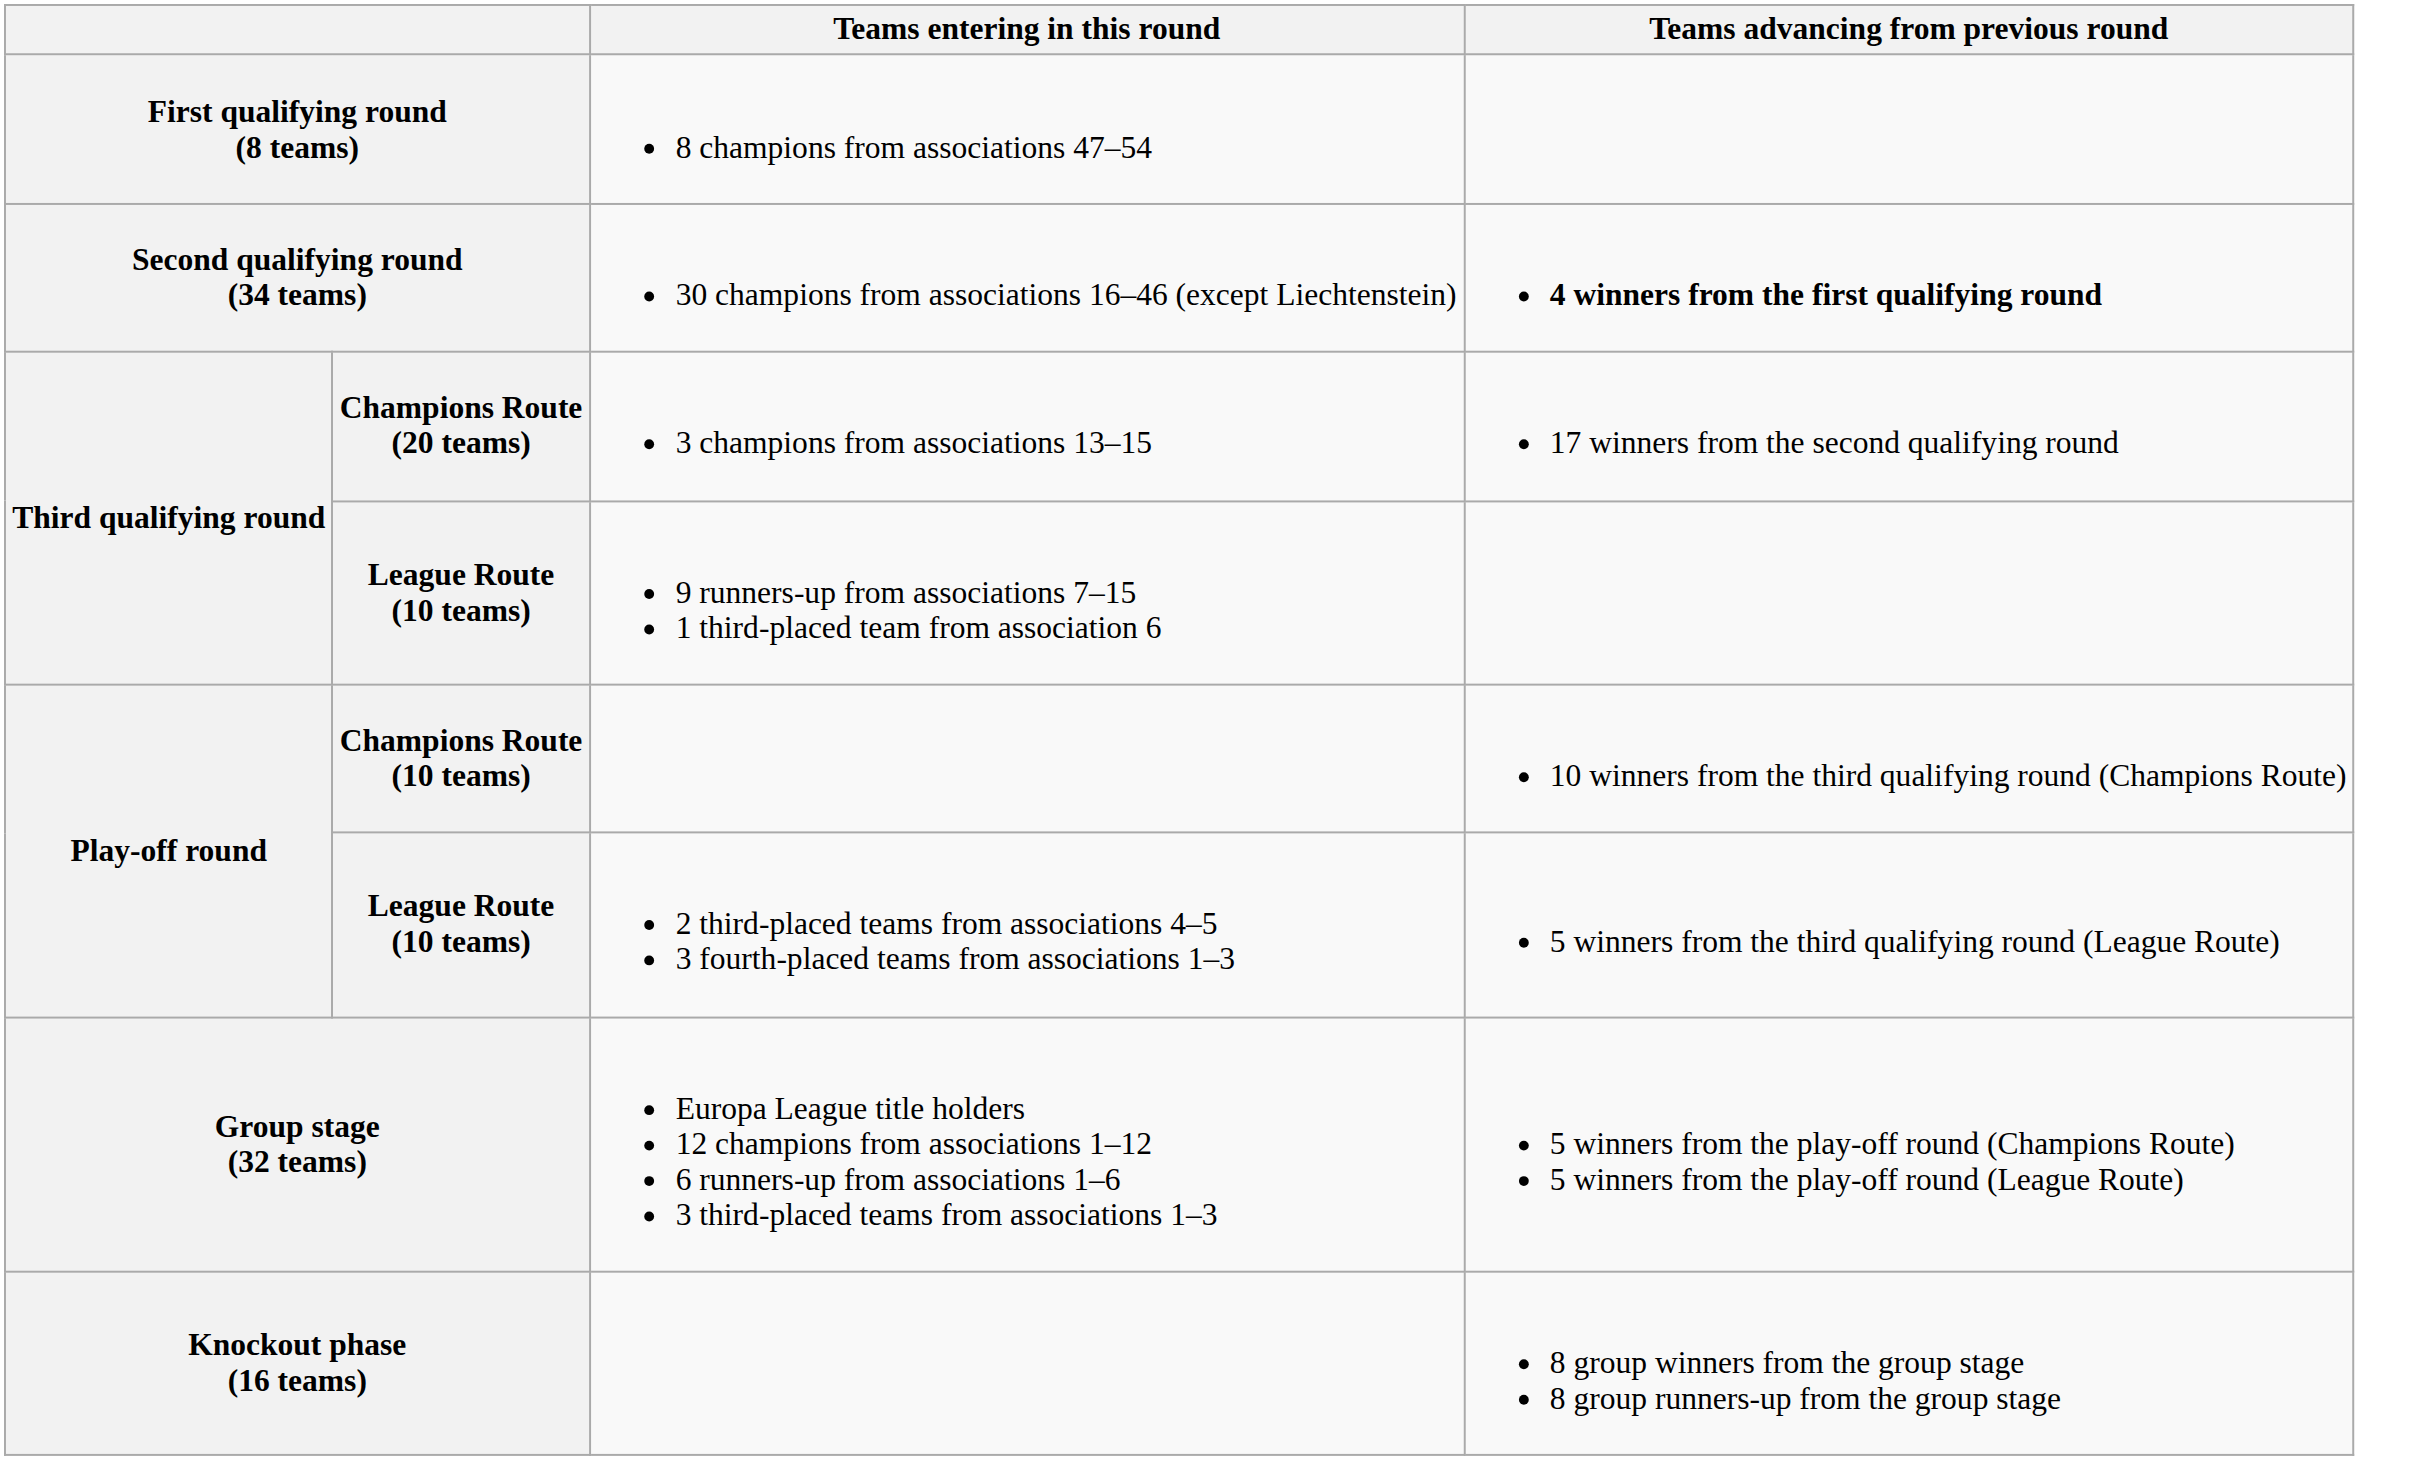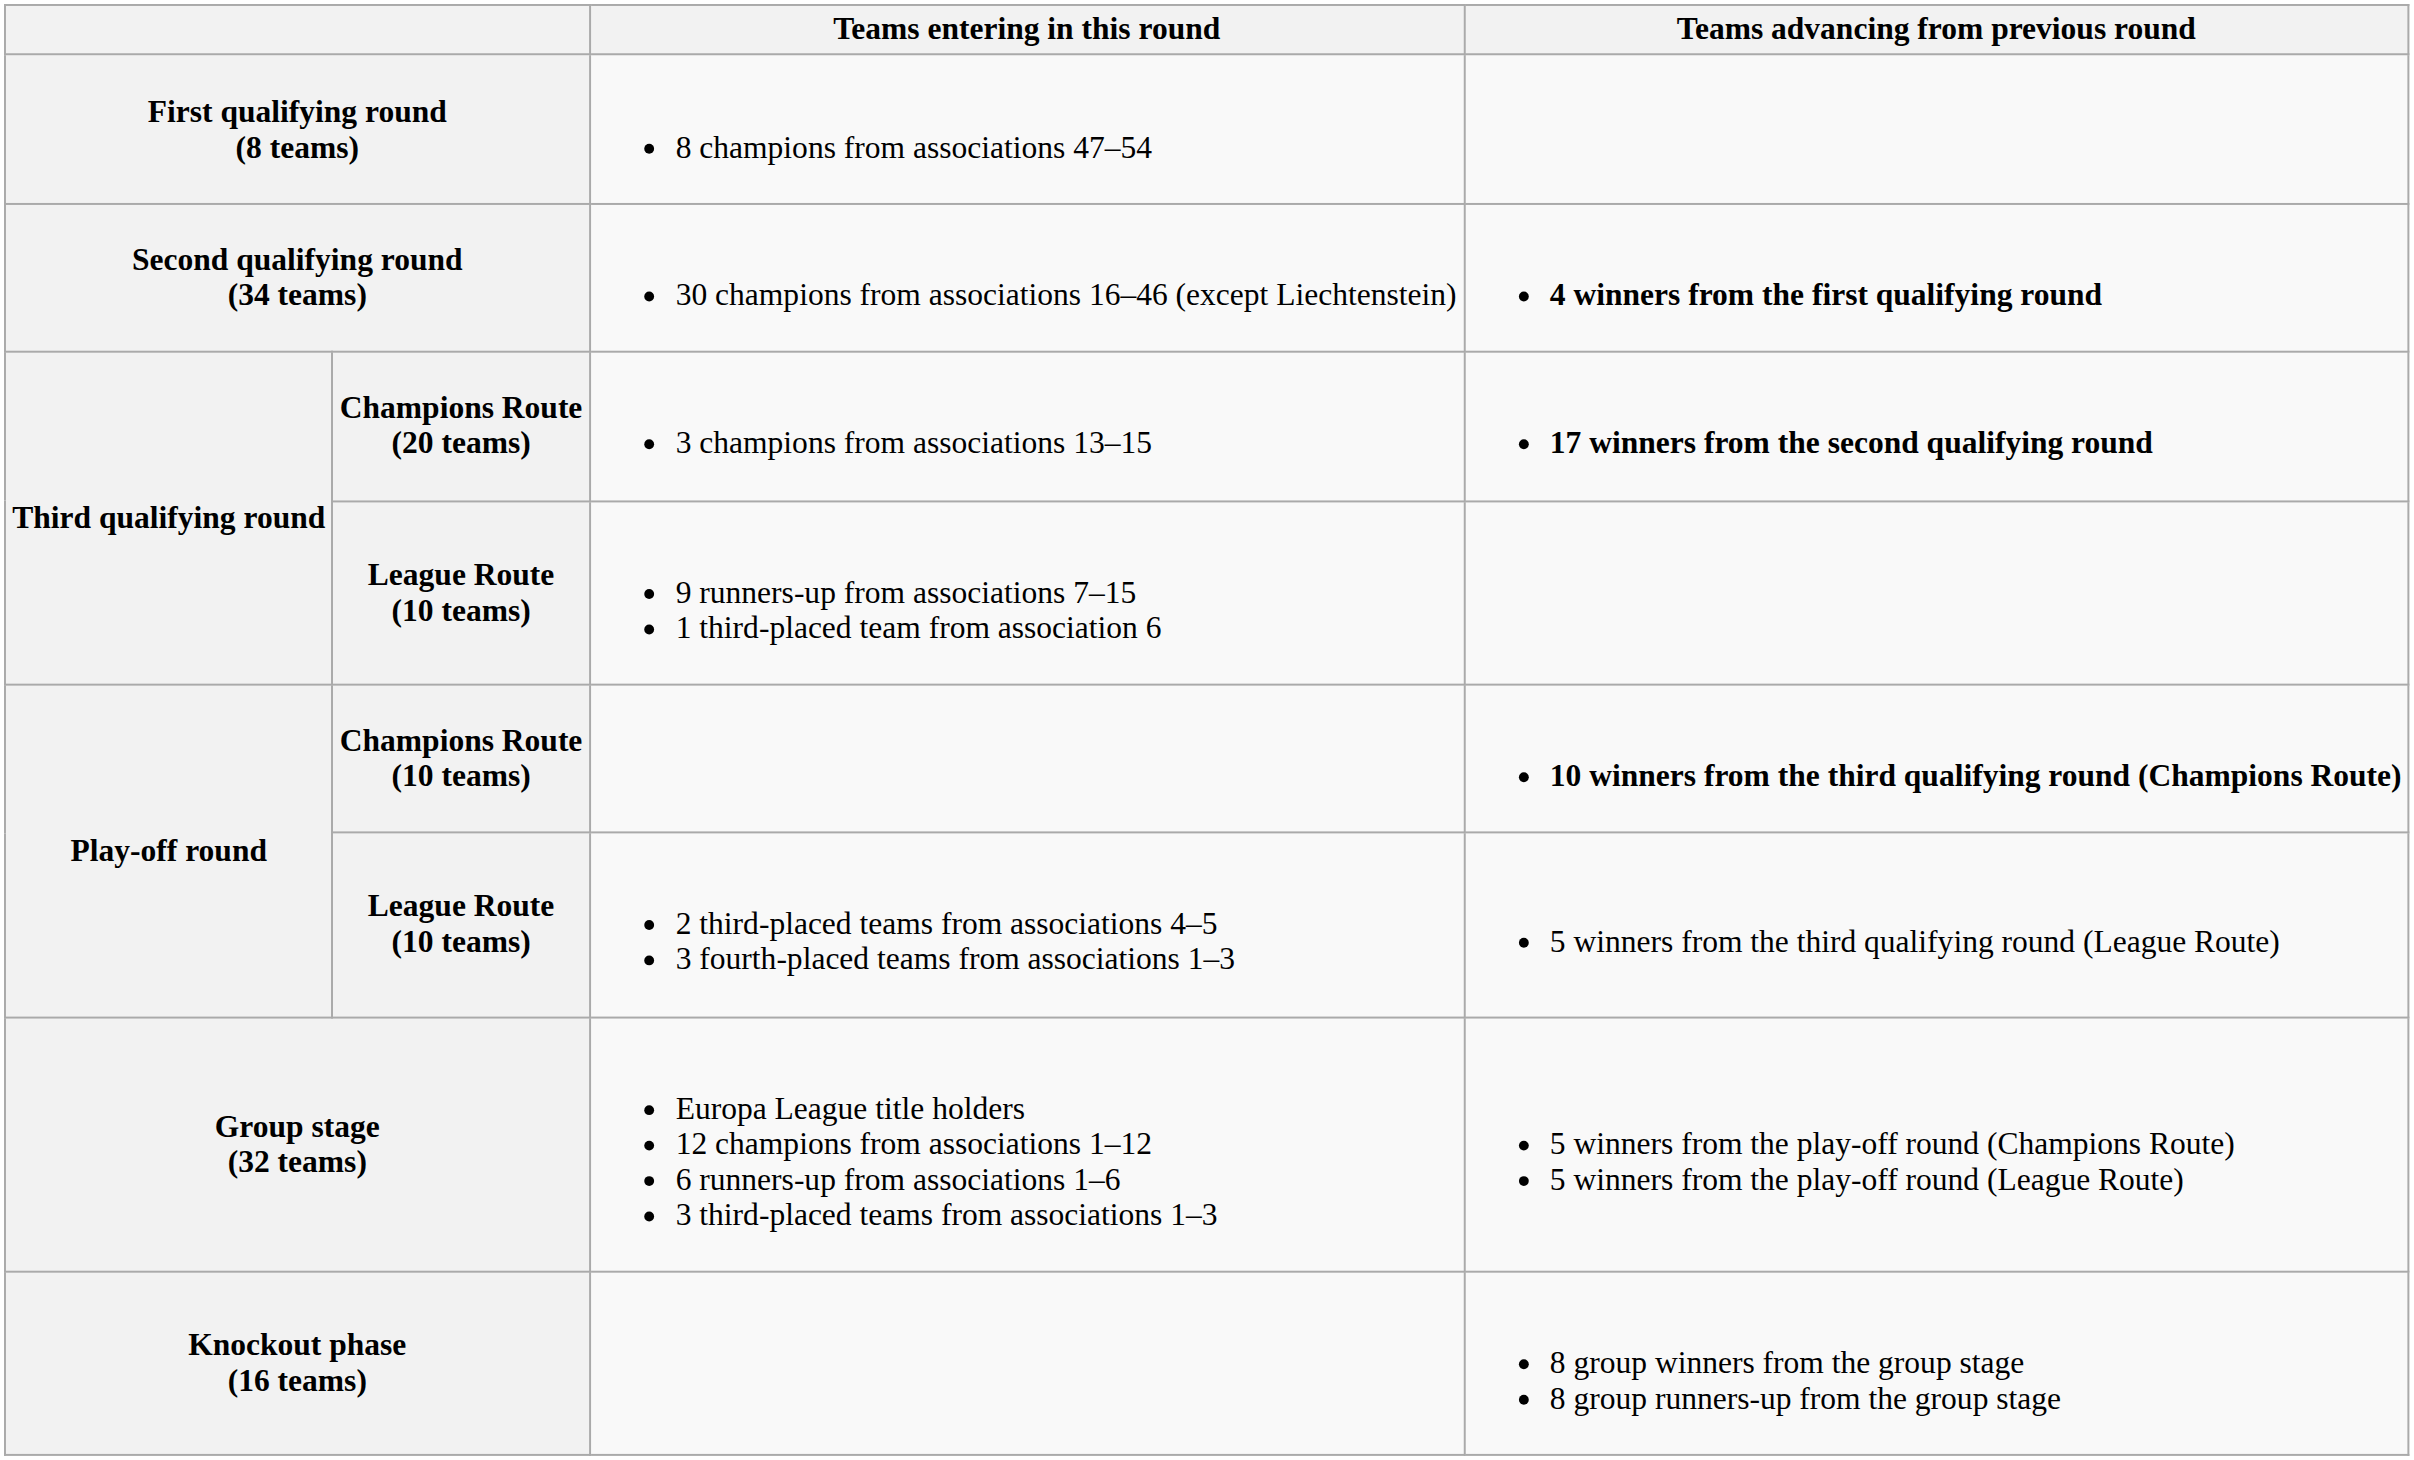Champions Route (20 teams) | Teams advancing from previous round: normal -> bold
Champions Route (10 teams) | Teams advancing from previous round: normal -> bold
